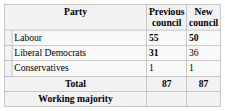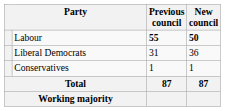Liberal Democrats | Previous council: bold -> normal
